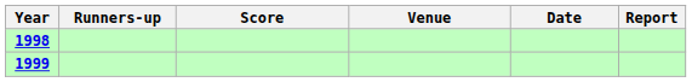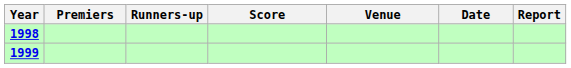+ column: Premiers
